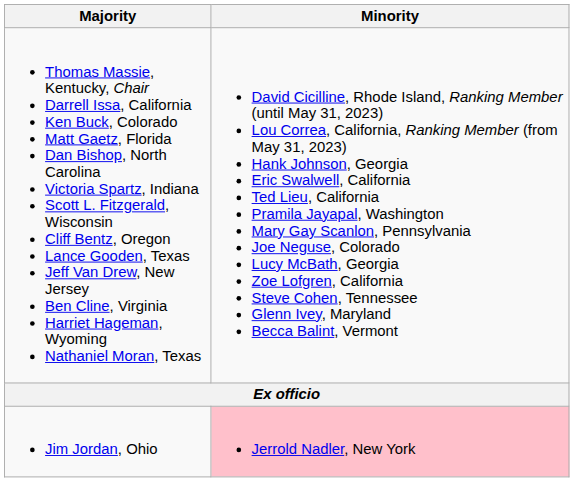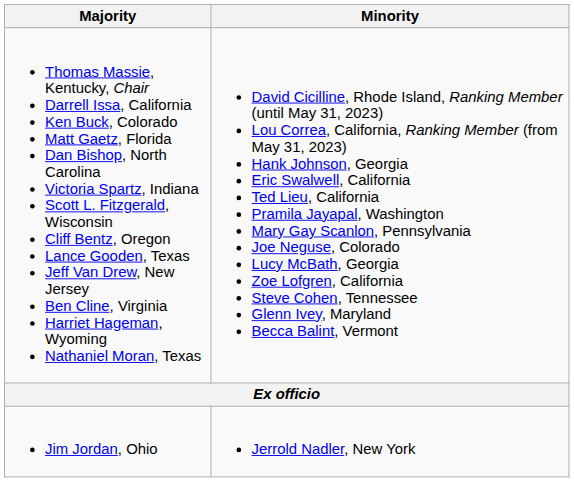Jim Jordan, Ohio | Minority: pink background -> no background
